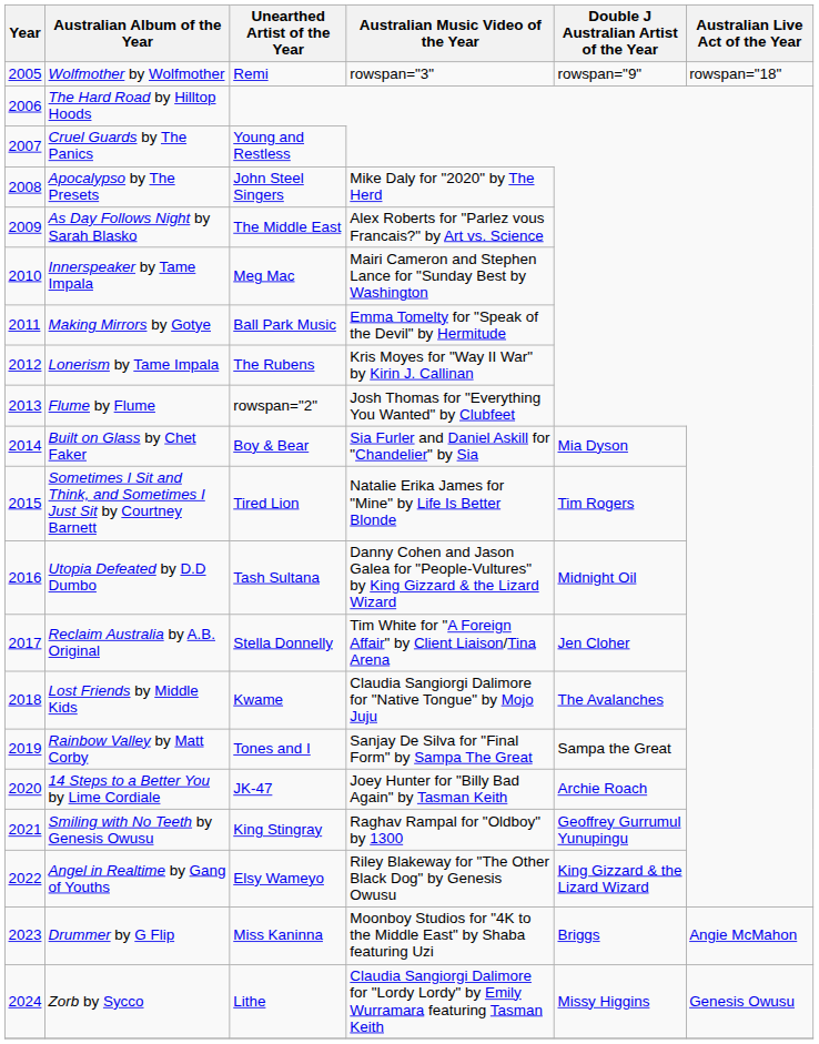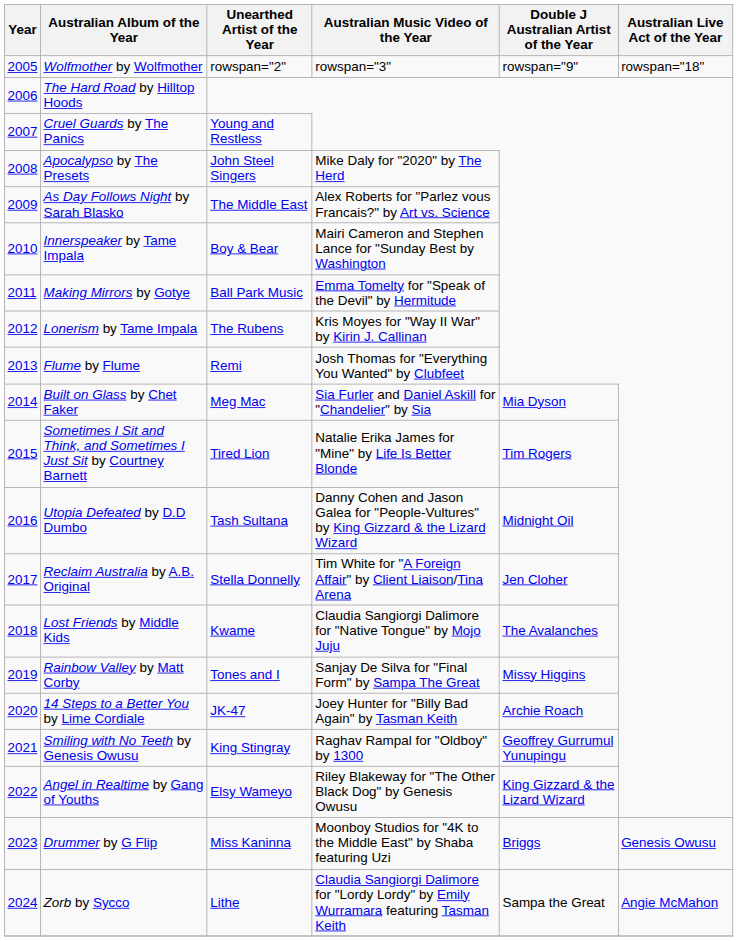Wolfmother by Wolfmother | Unearthed Artist of the Year: Remi -> rowspan="2"
Innerspeaker by Tame Impala | Unearthed Artist of the Year: Meg Mac -> Boy & Bear
Flume by Flume | Unearthed Artist of the Year: rowspan="2" -> Remi
Built on Glass by Chet Faker | Unearthed Artist of the Year: Boy & Bear -> Meg Mac
Rainbow Valley by Matt Corby | Double J Australian Artist of the Year: Sampa the Great -> Missy Higgins
Drummer by G Flip | Australian Live Act of the Year: Angie McMahon -> Genesis Owusu
Zorb by Sycco | Double J Australian Artist of the Year: Missy Higgins -> Sampa the Great
Zorb by Sycco | Australian Live Act of the Year: Genesis Owusu -> Angie McMahon
